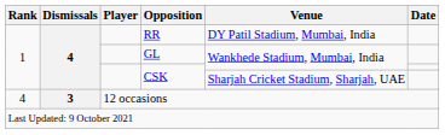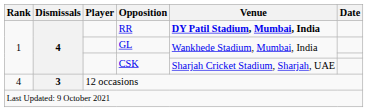RR | Venue: normal -> bold
